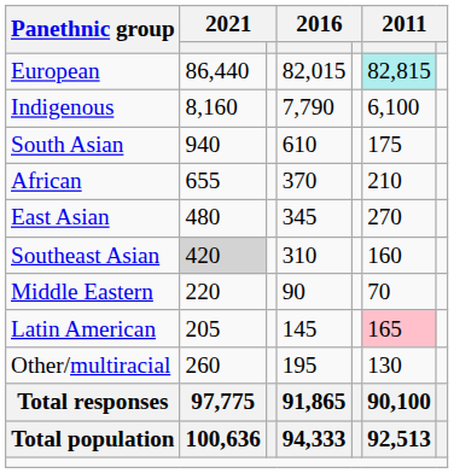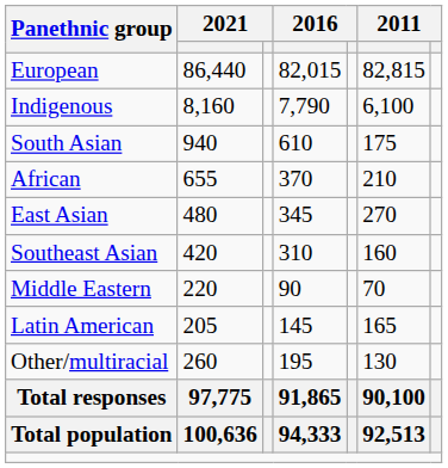European | column 6: paleturquoise background -> no background
Southeast Asian | column 2: lightgrey background -> no background
Latin American | column 6: pink background -> no background
